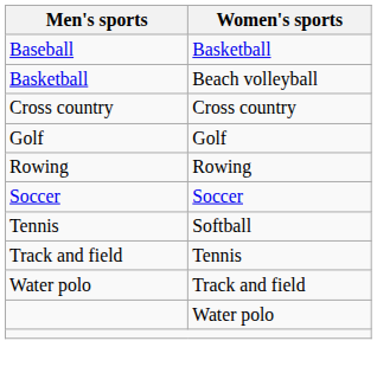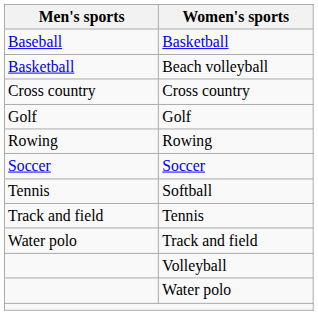+ row: Volleyball
